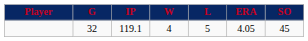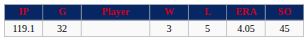columns swapped: Player <-> IP
row 2 | W: 4 -> 3
